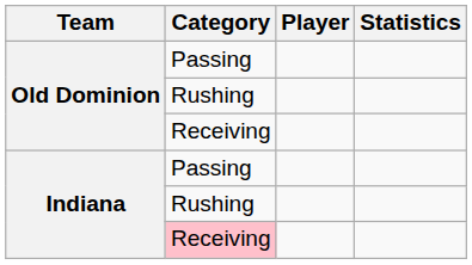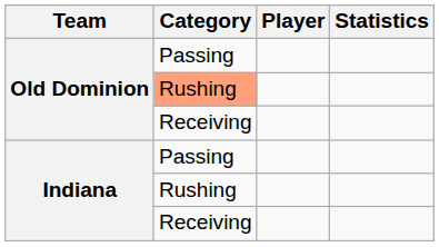Old Dominion / Rushing | Category: no background -> lightsalmon background
Indiana / Receiving | Category: pink background -> no background
